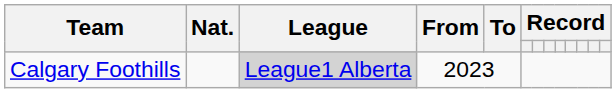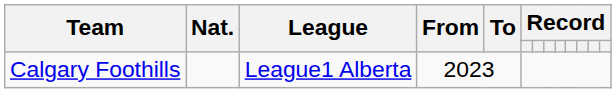Calgary Foothills | League: lightgrey background -> no background
